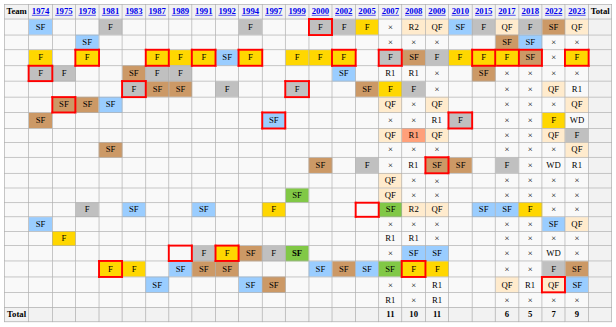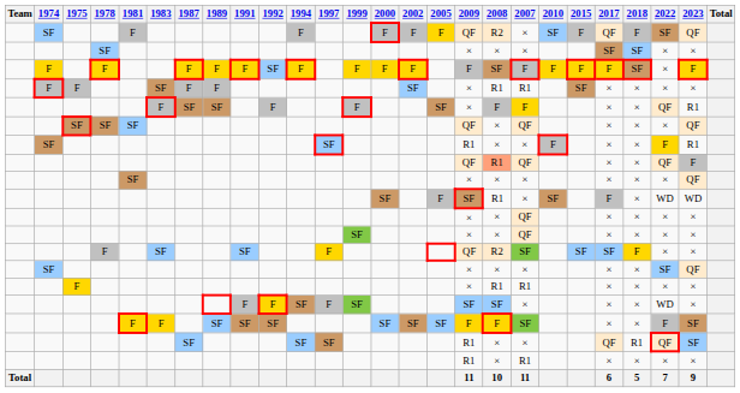columns swapped: 2007 <-> 2009
row 8 | 2023: WD -> R1
row 11 | 2023: R1 -> WD
row 17 | 1999: bold -> normal
